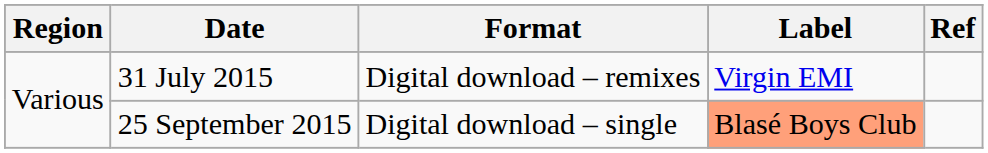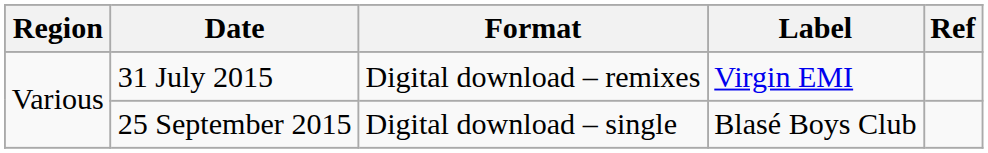25 September 2015 | Label: lightsalmon background -> no background
